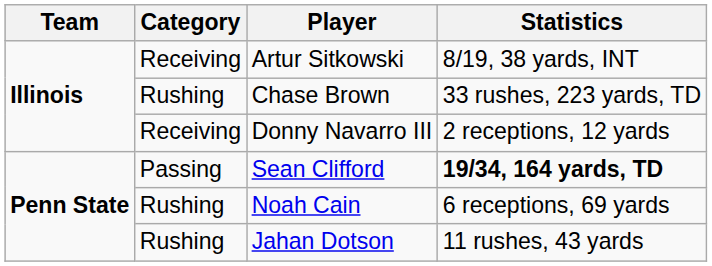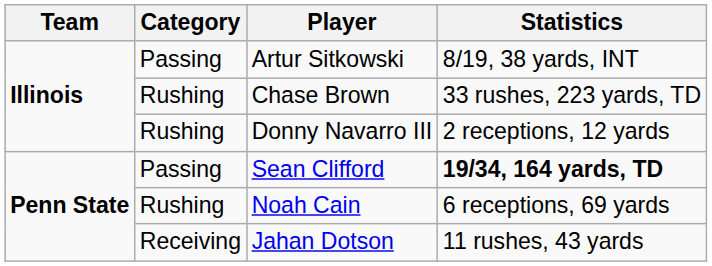Artur Sitkowski | Category: Receiving -> Passing
Donny Navarro III | Category: Receiving -> Rushing
Jahan Dotson | Category: Rushing -> Receiving
